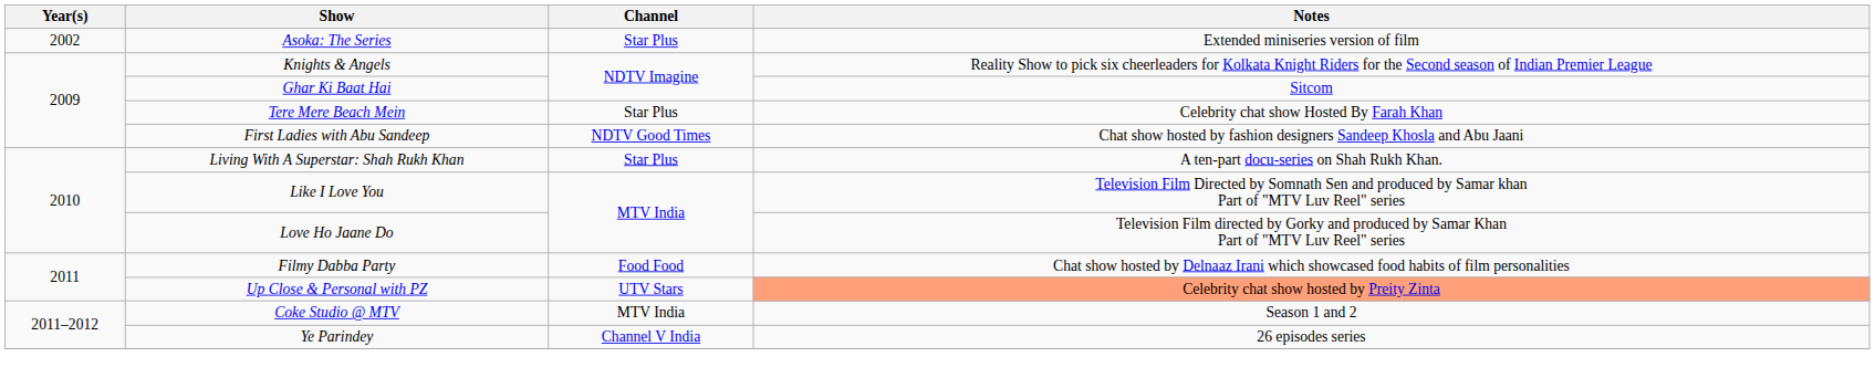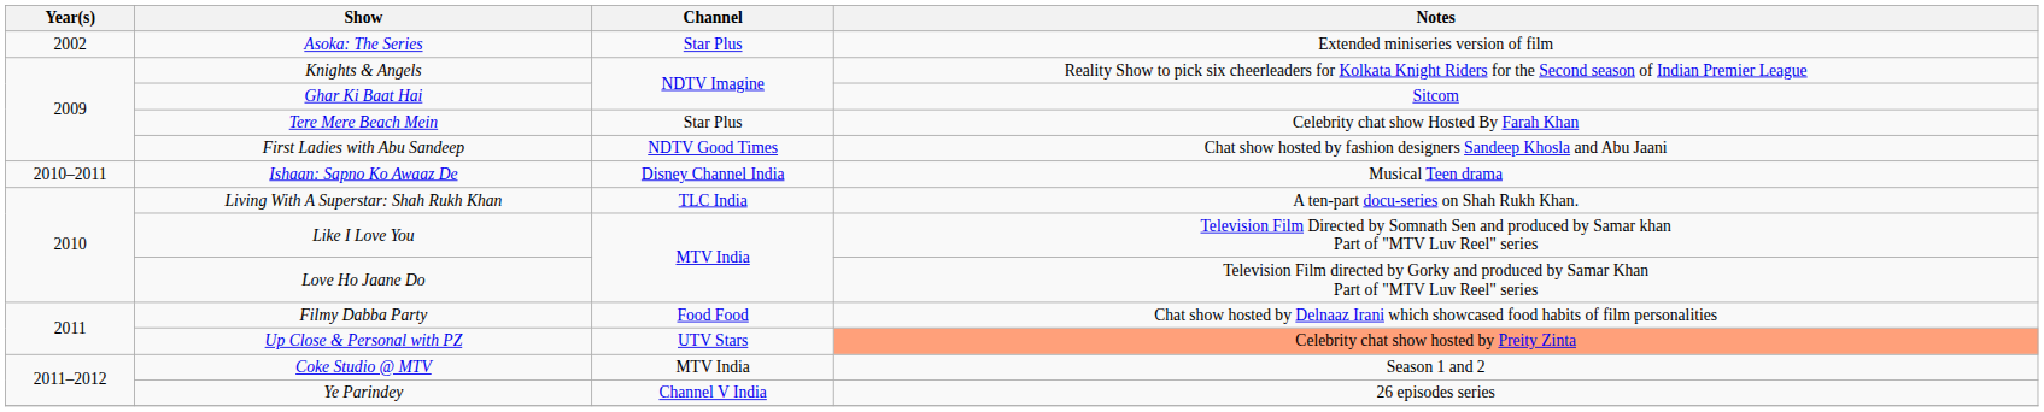+ row: 2010–2011 | Ishaan: Sapno Ko Awaaz De | Disney Channel India | Musical Teen drama
Living With A Superstar: Shah Rukh Khan | Channel: Star Plus -> TLC India
